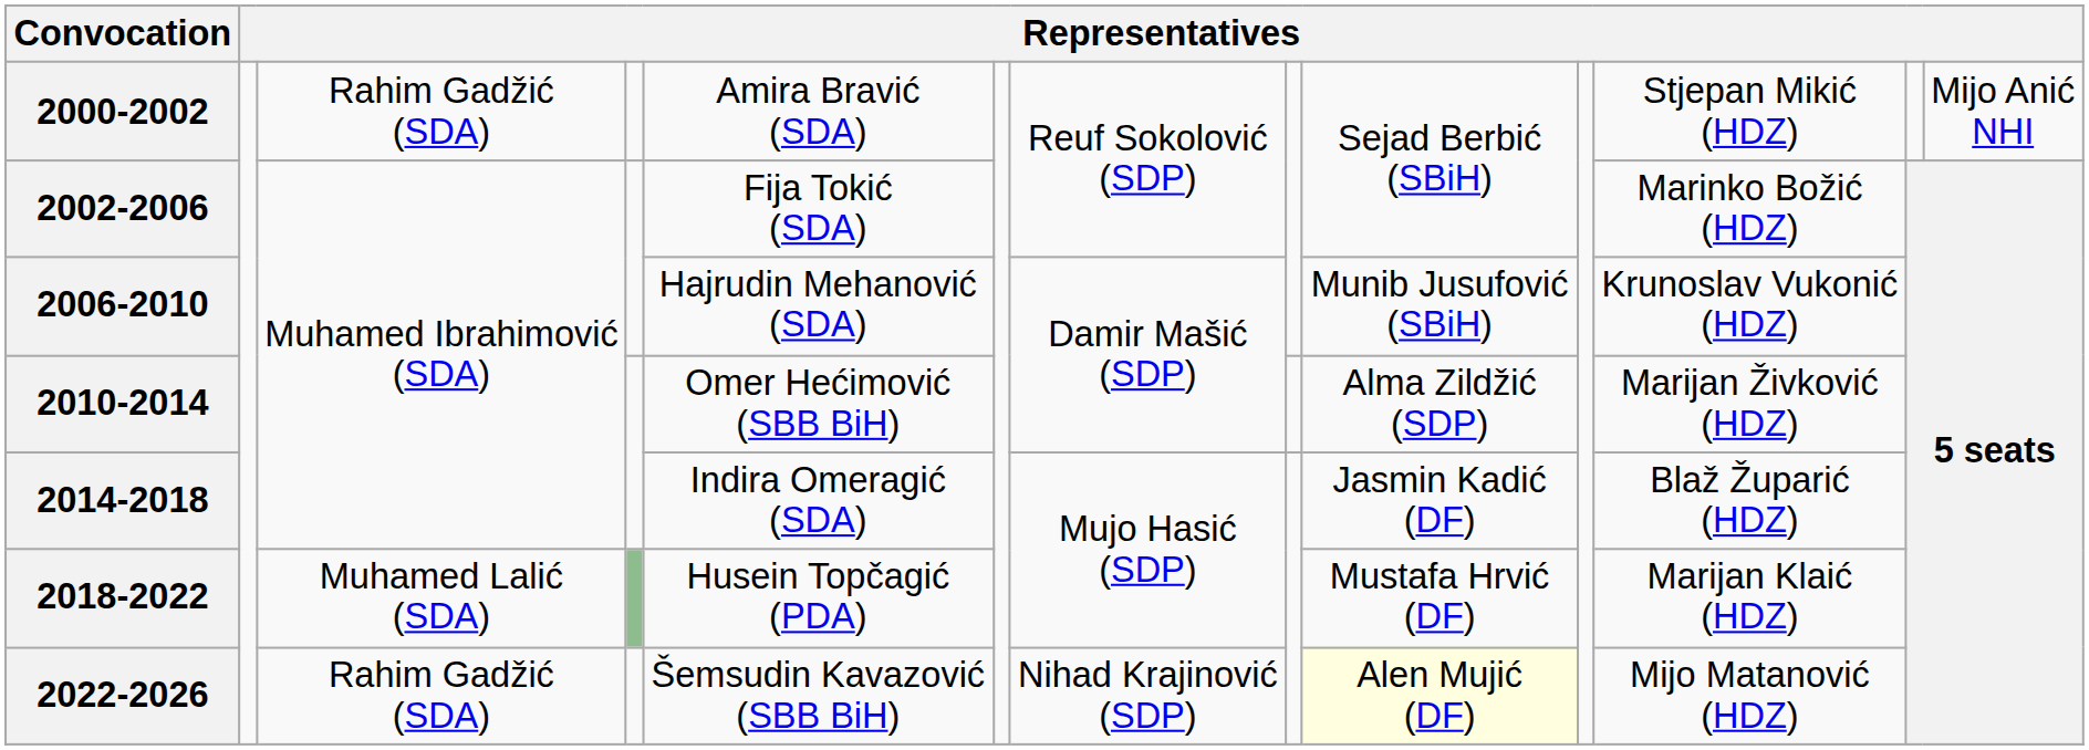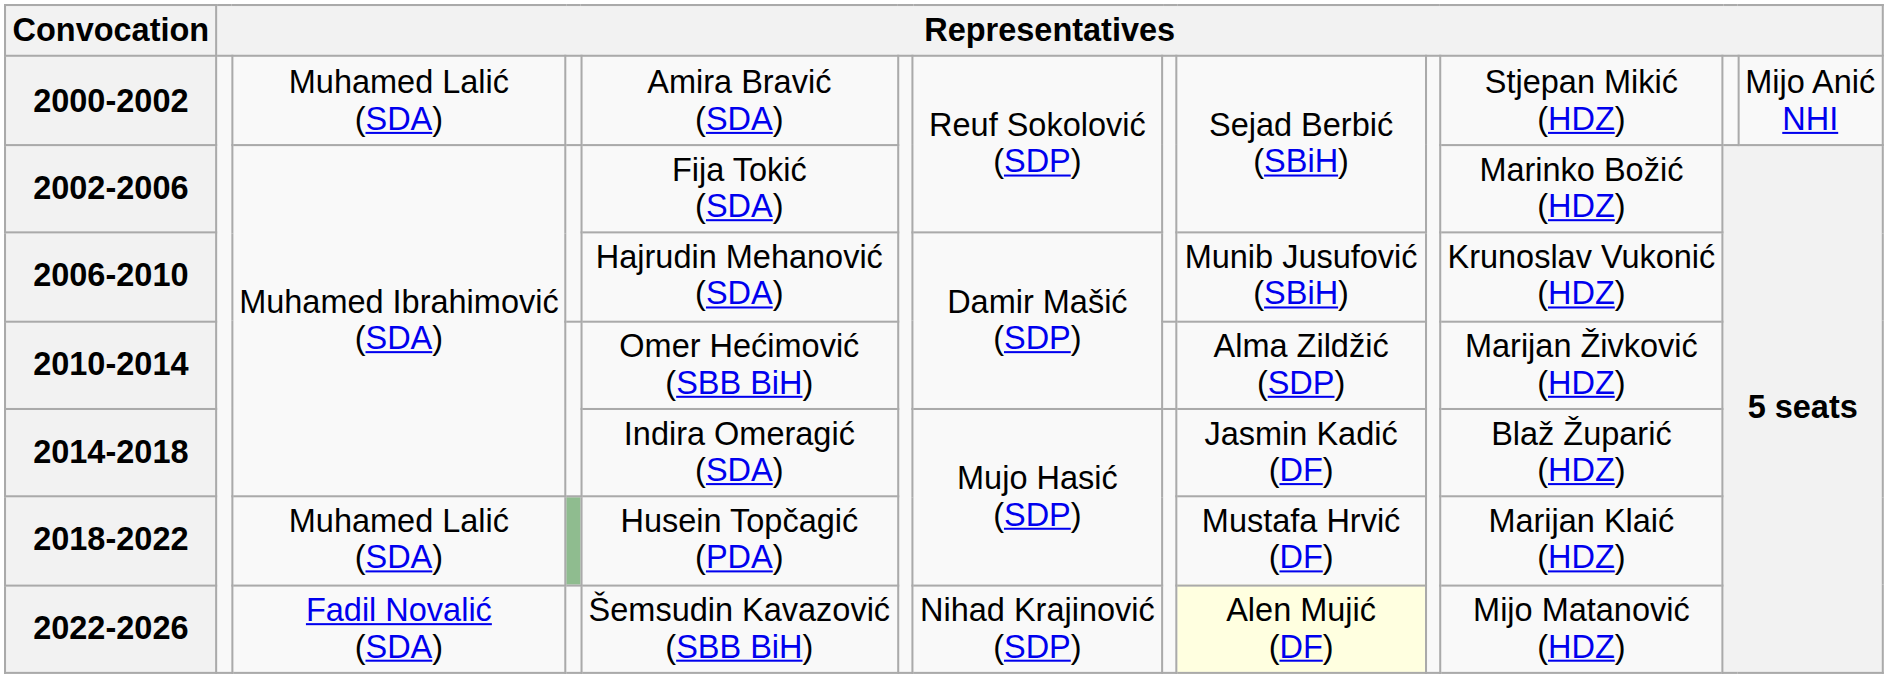2000-2002 | column 3: Rahim Gadžić (SDA) -> Muhamed Lalić (SDA)
2022-2026 | column 3: Rahim Gadžić (SDA) -> Fadil Novalić (SDA)
